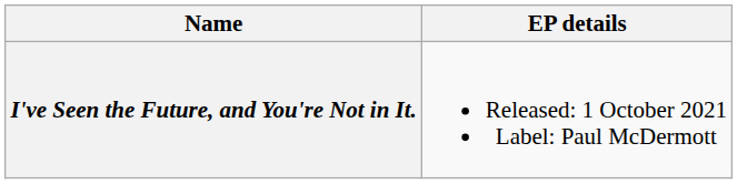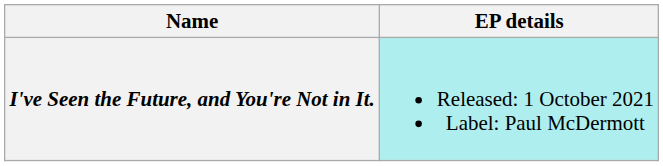I've Seen the Future, and You're Not in It. | EP details: no background -> paleturquoise background
